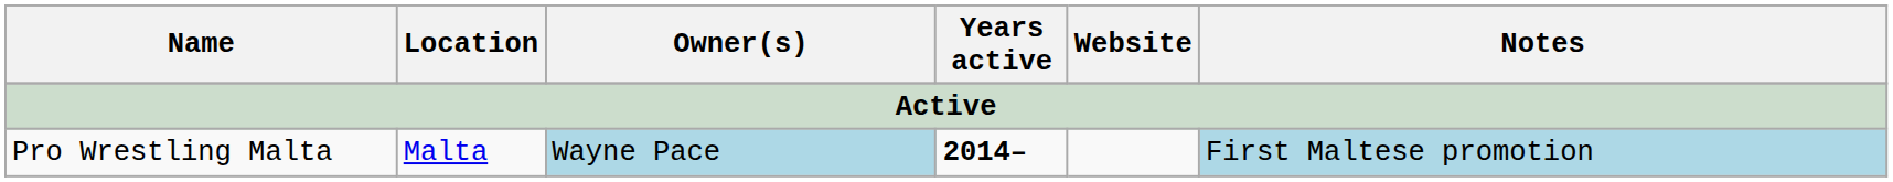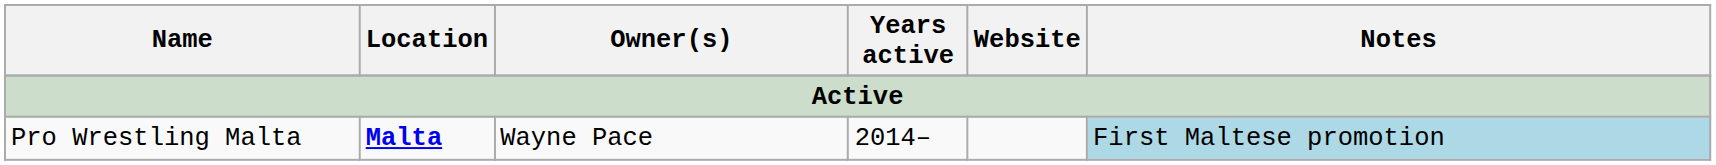Pro Wrestling Malta | Location: normal -> bold
Pro Wrestling Malta | Owner(s): lightblue background -> no background
Pro Wrestling Malta | Years active: bold -> normal
